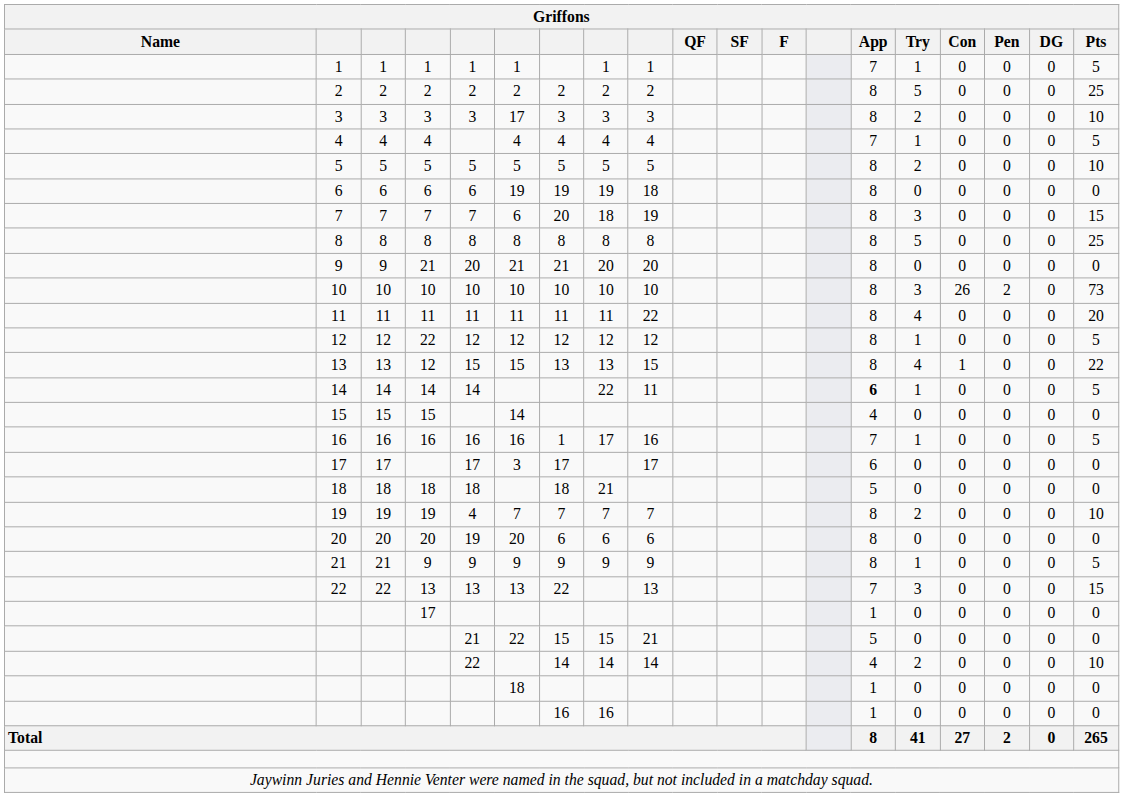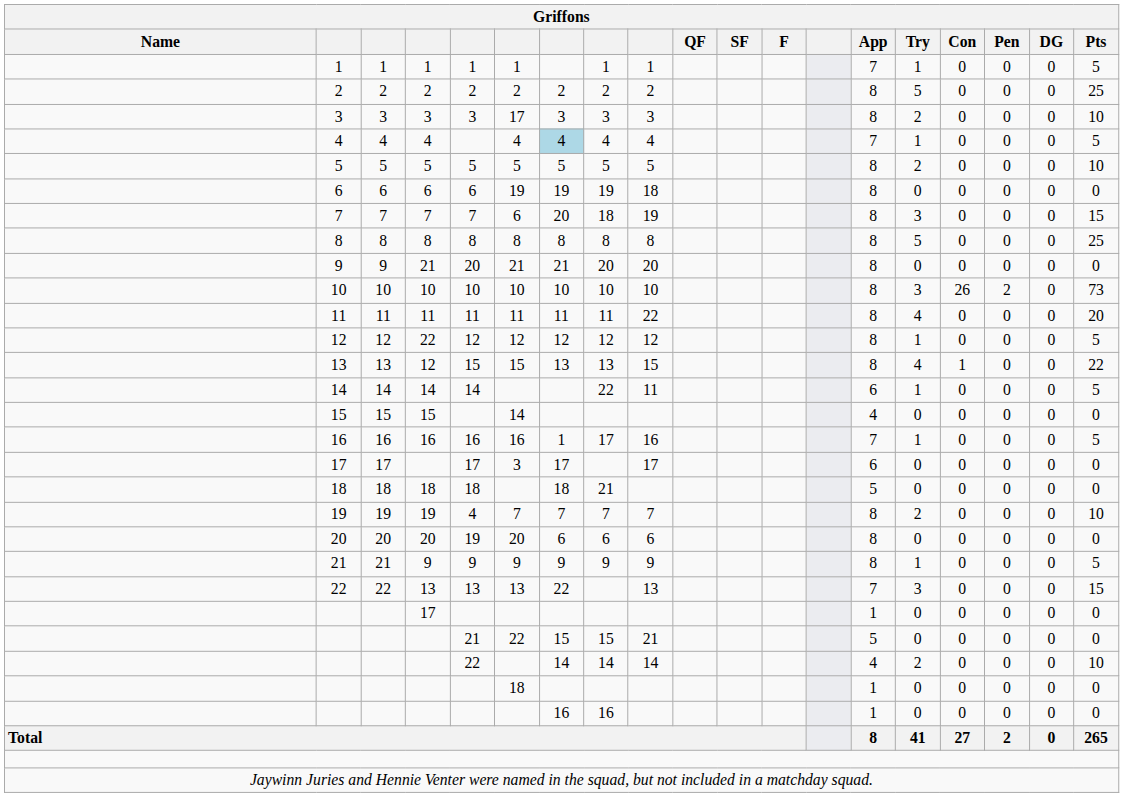row 6 | column 7: no background -> lightblue background
row 16 | App: bold -> normal
